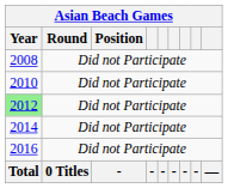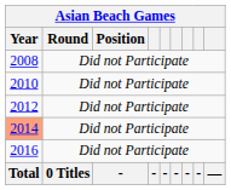2012 | Asian Beach Games / Year: lightgreen background -> no background
2014 | Asian Beach Games / Year: no background -> lightsalmon background
